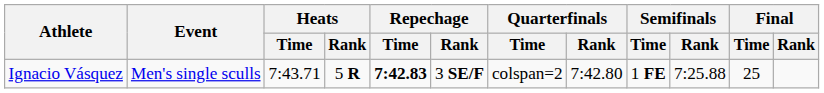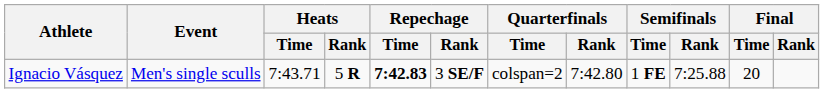Ignacio Vásquez | Final / Time: 25 -> 20
